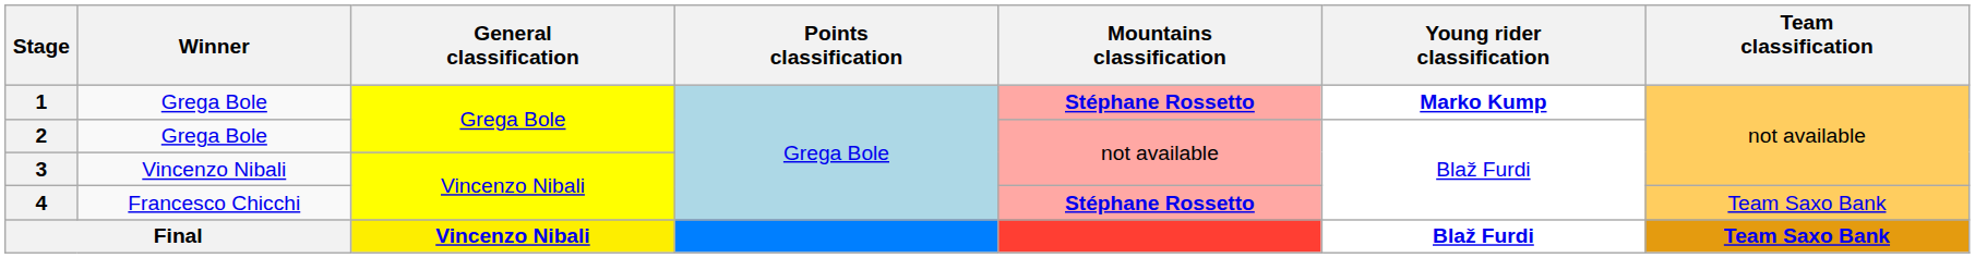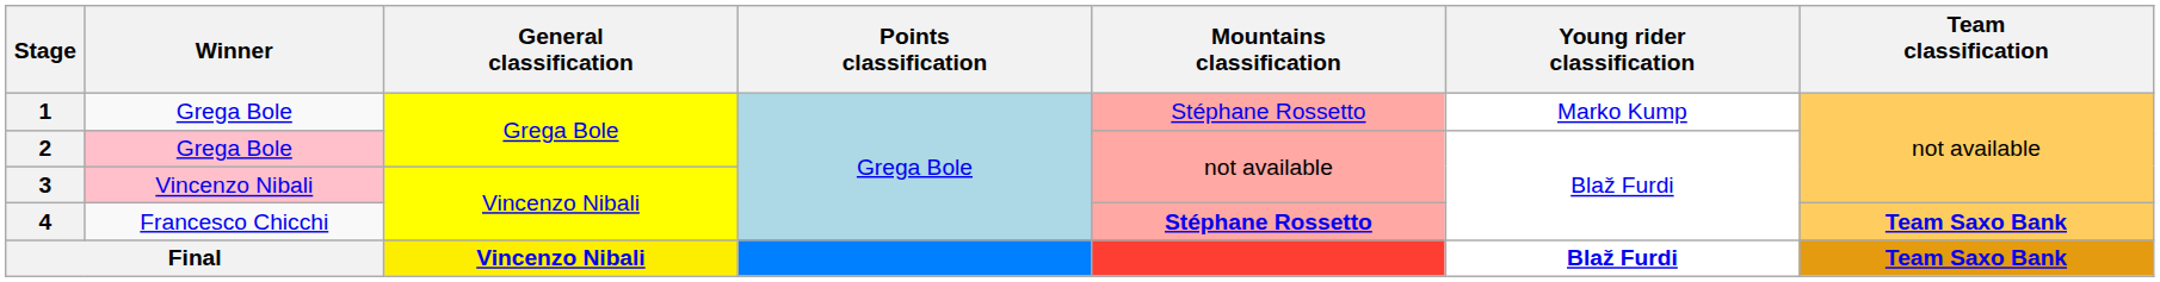1 | Mountains classification: bold -> normal
1 | Young rider classification: bold -> normal
2 | Winner: no background -> pink background
3 | Winner: no background -> pink background
4 | Team classification: normal -> bold
